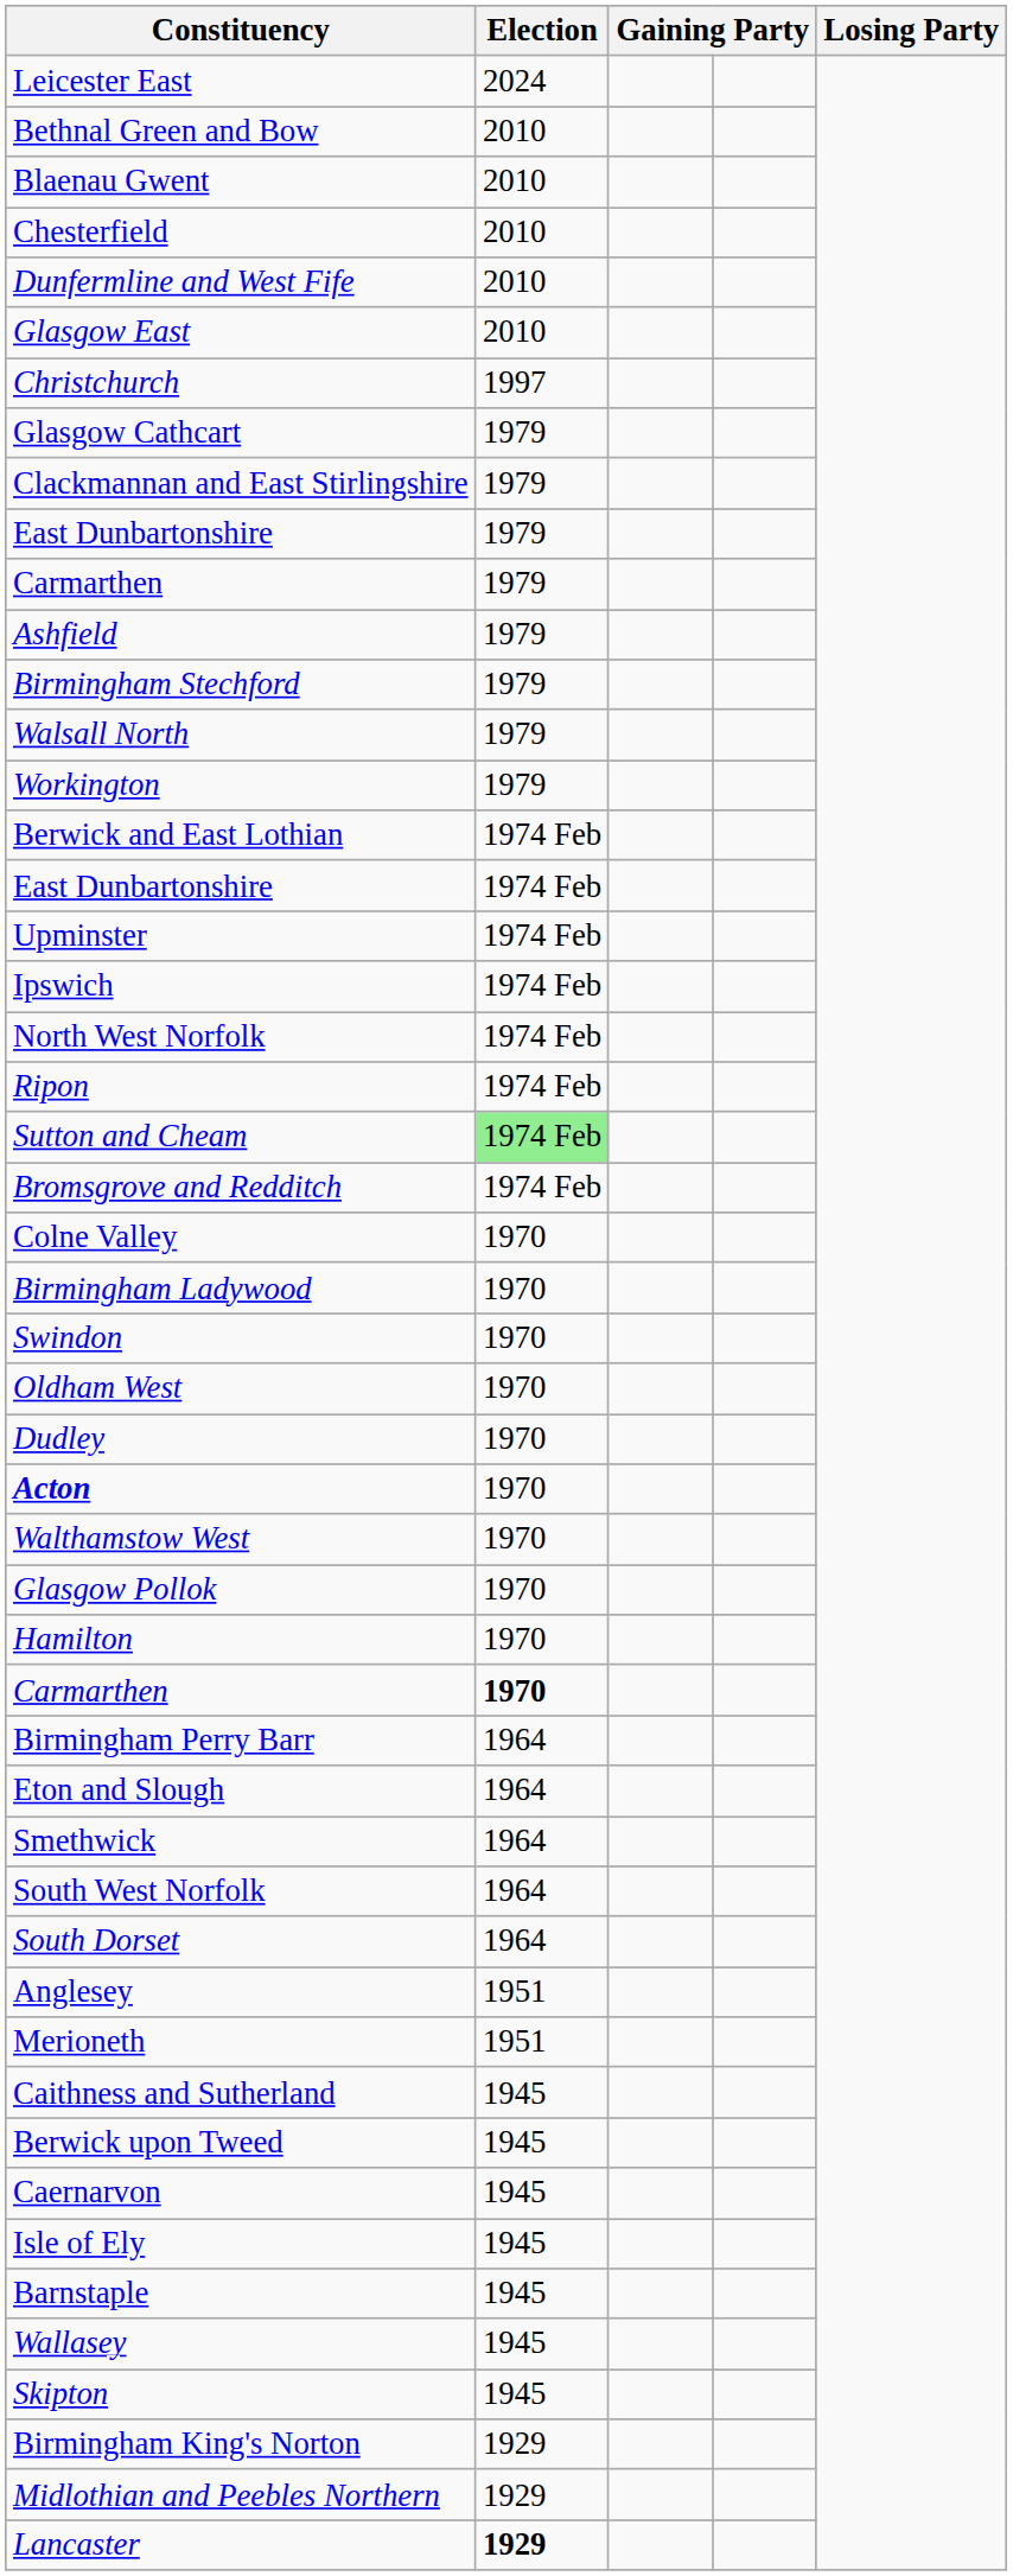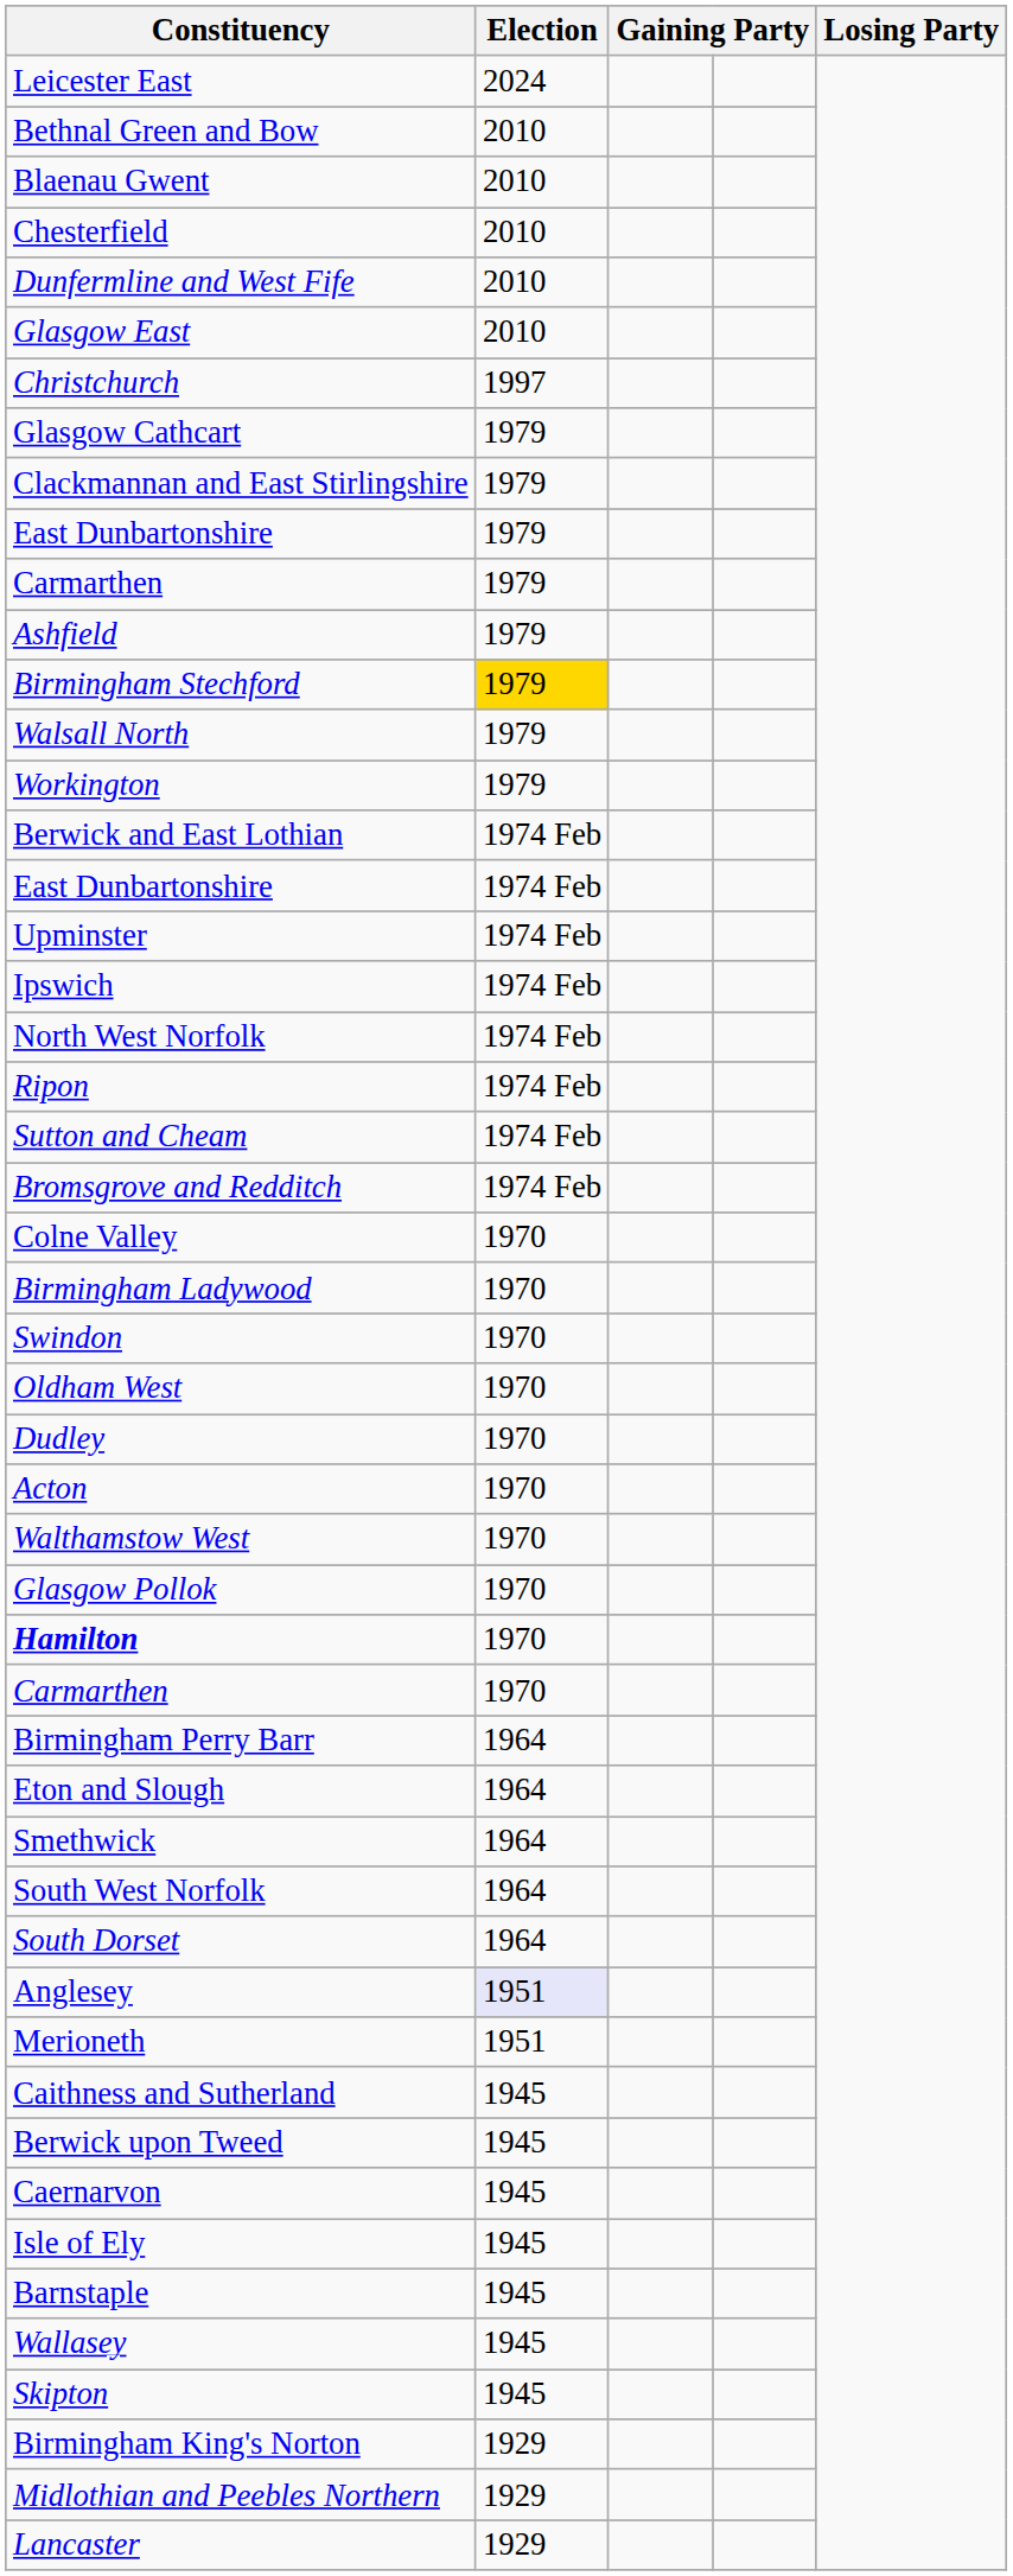Birmingham Stechford | Election: no background -> gold background
Sutton and Cheam | Election: lightgreen background -> no background
Acton | Constituency: bold -> normal
Hamilton | Constituency: normal -> bold
Carmarthen / 1970 | Election: bold -> normal
Anglesey | Election: no background -> lavender background
Lancaster | Election: bold -> normal
